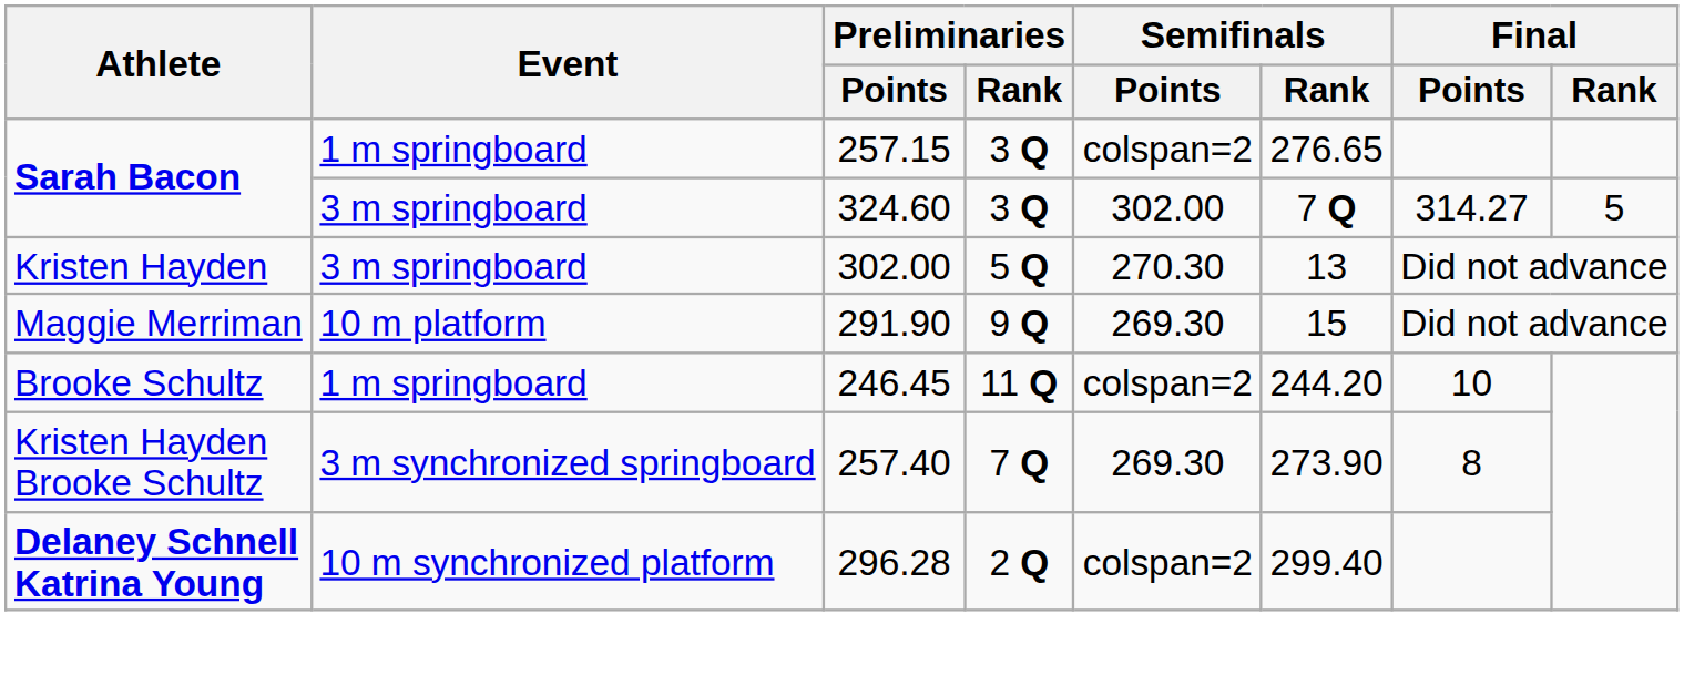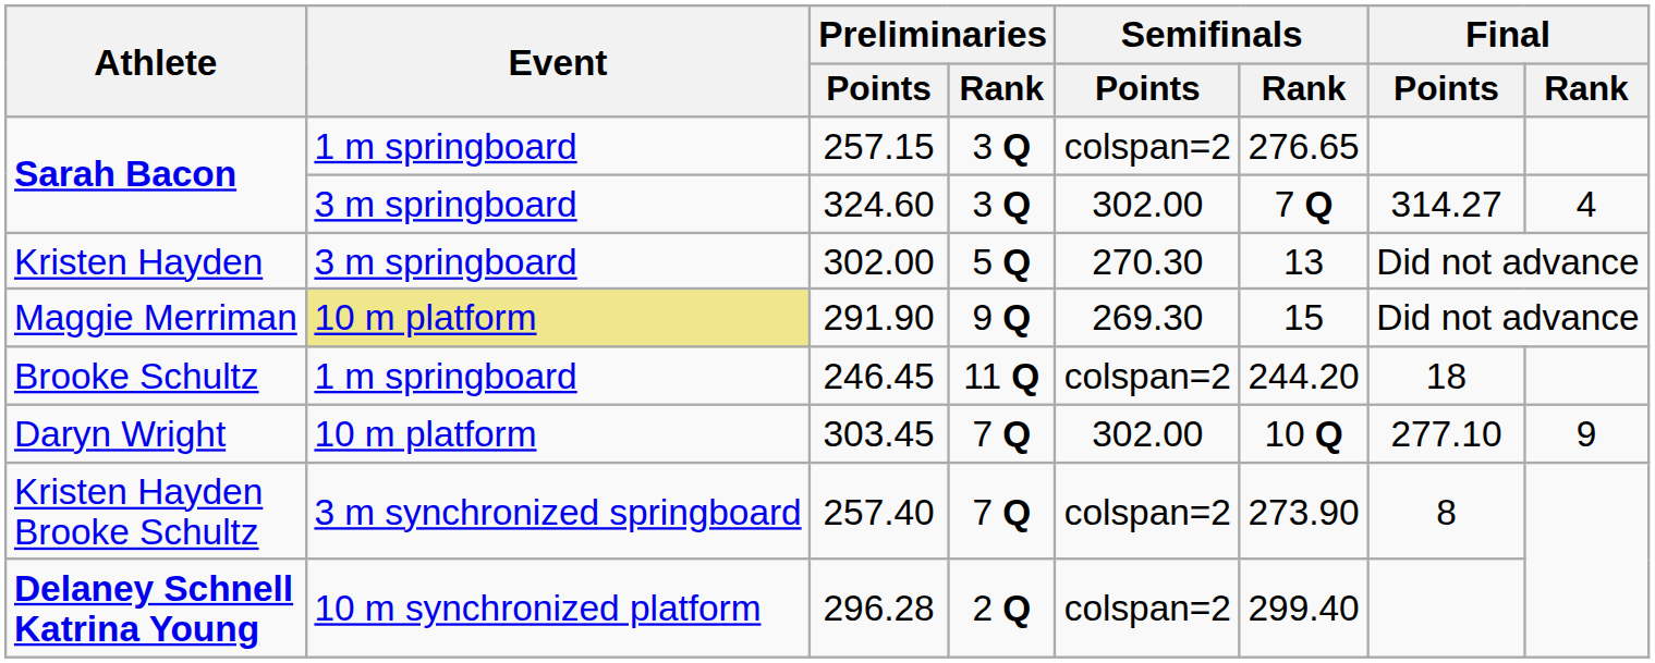324.60 | Final / Rank: 5 -> 4
291.90 | Event: no background -> khaki background
246.45 | Final / Points: 10 -> 18
+ row: Daryn Wright | 10 m platform | 303.45 | 7 Q | 302.00 | 10 Q | 277.10 | 9
257.40 | Semifinals / Points: 269.30 -> colspan=2
